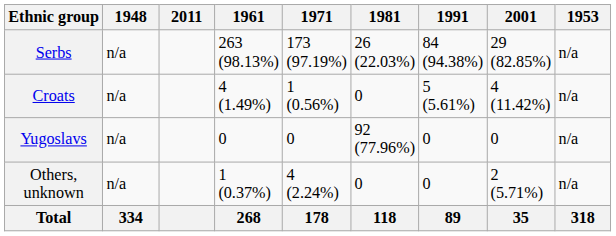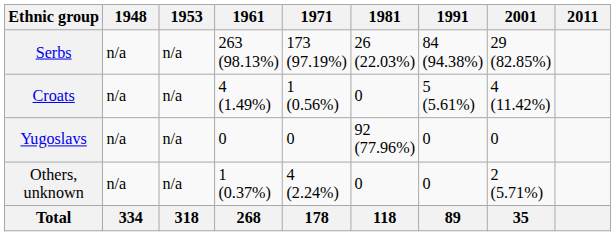columns swapped: 1953 <-> 2011
